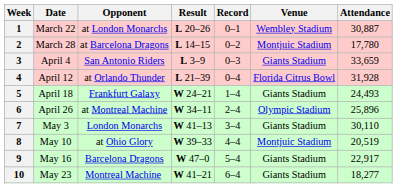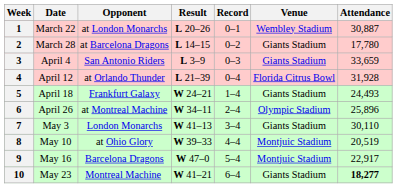2 | Venue: Montjuic Stadium -> Giants Stadium
9 | Venue: Giants Stadium -> Montjuic Stadium
10 | Attendance: normal -> bold
